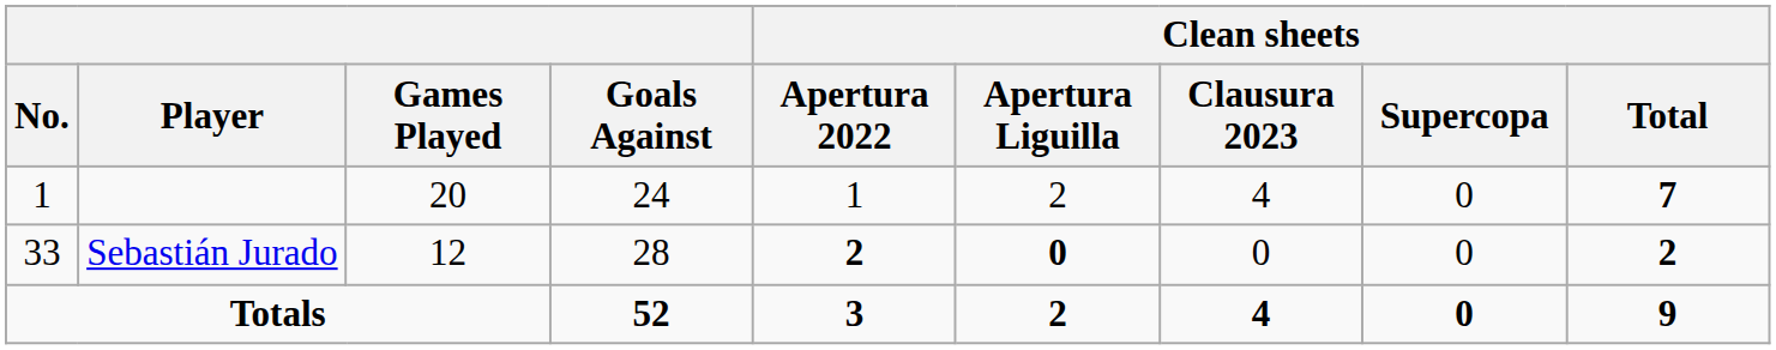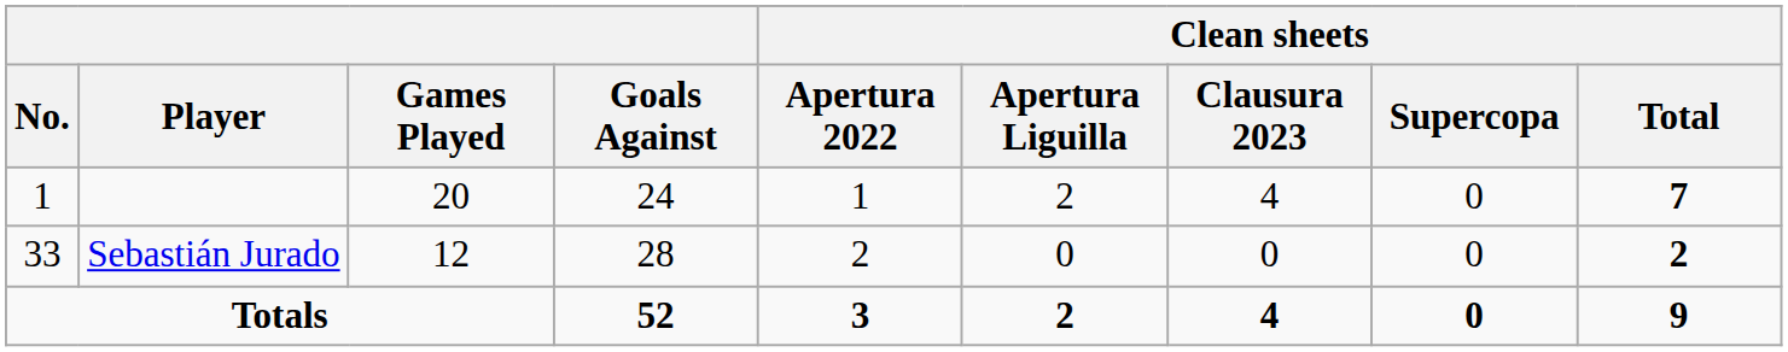Sebastián Jurado | Clean sheets / Apertura 2022: bold -> normal
Sebastián Jurado | Clean sheets / Apertura Liguilla: bold -> normal
